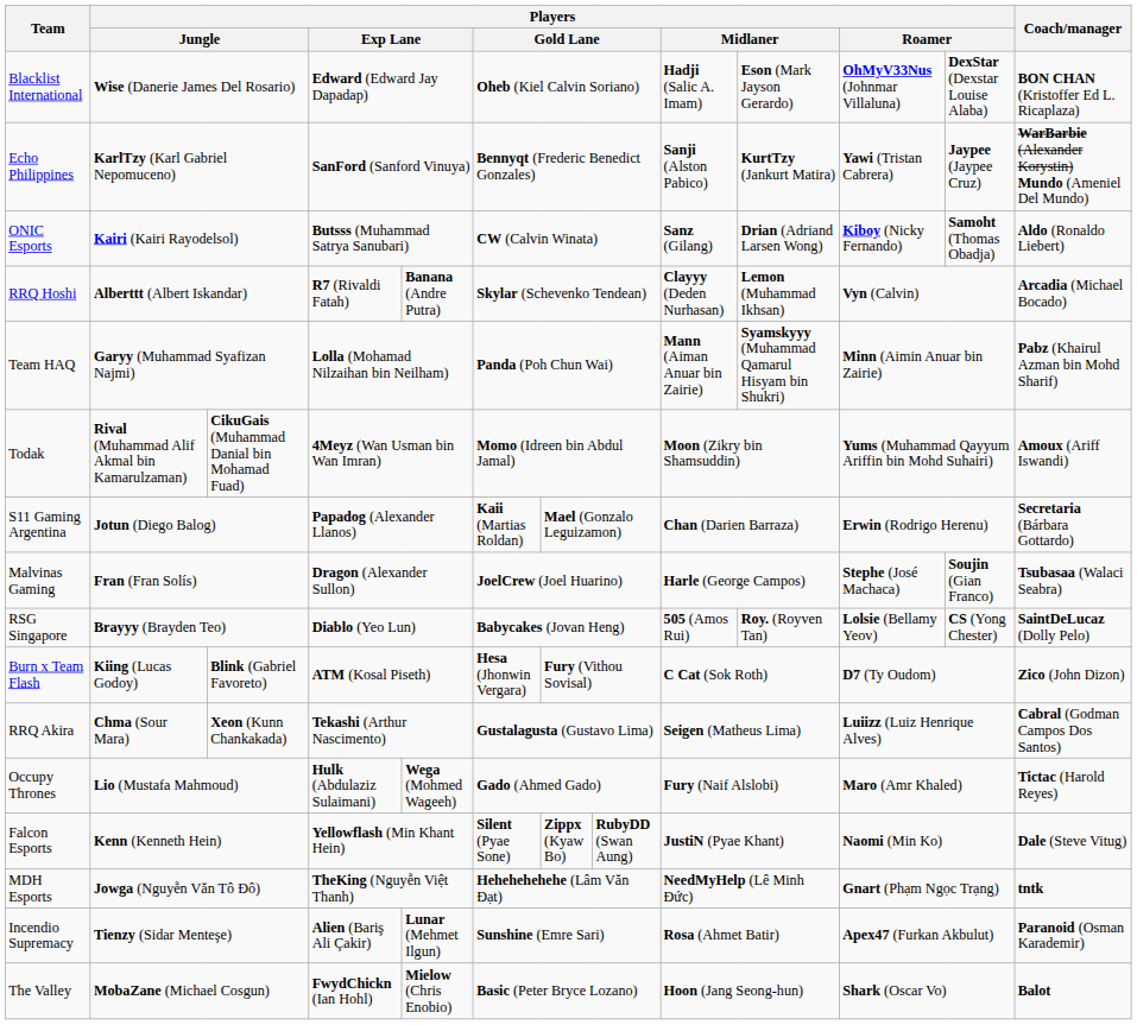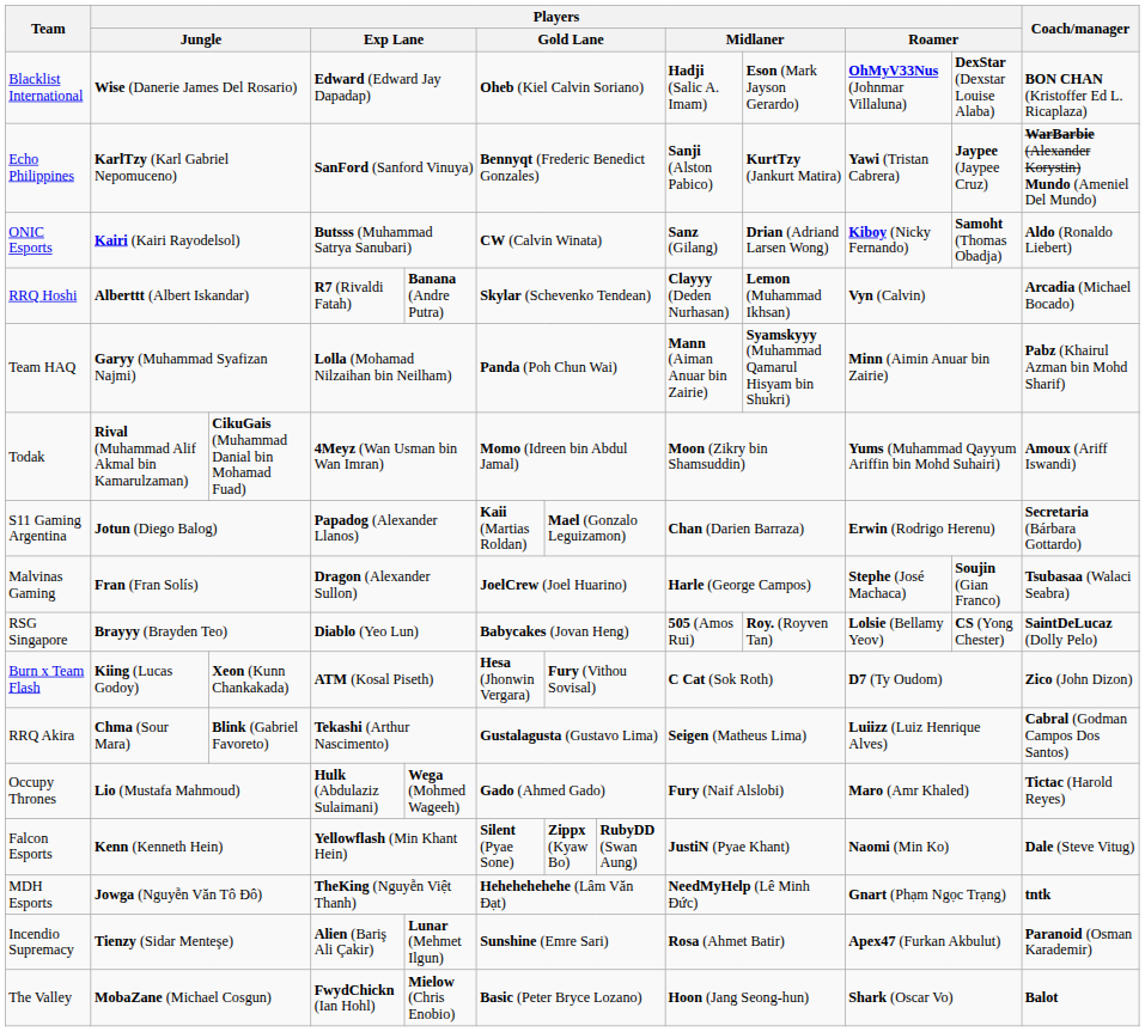Burn x Team Flash | column 3: Blink (Gabriel Favoreto) -> Xeon (Kunn Chankakada)
RRQ Akira | column 3: Xeon (Kunn Chankakada) -> Blink (Gabriel Favoreto)
